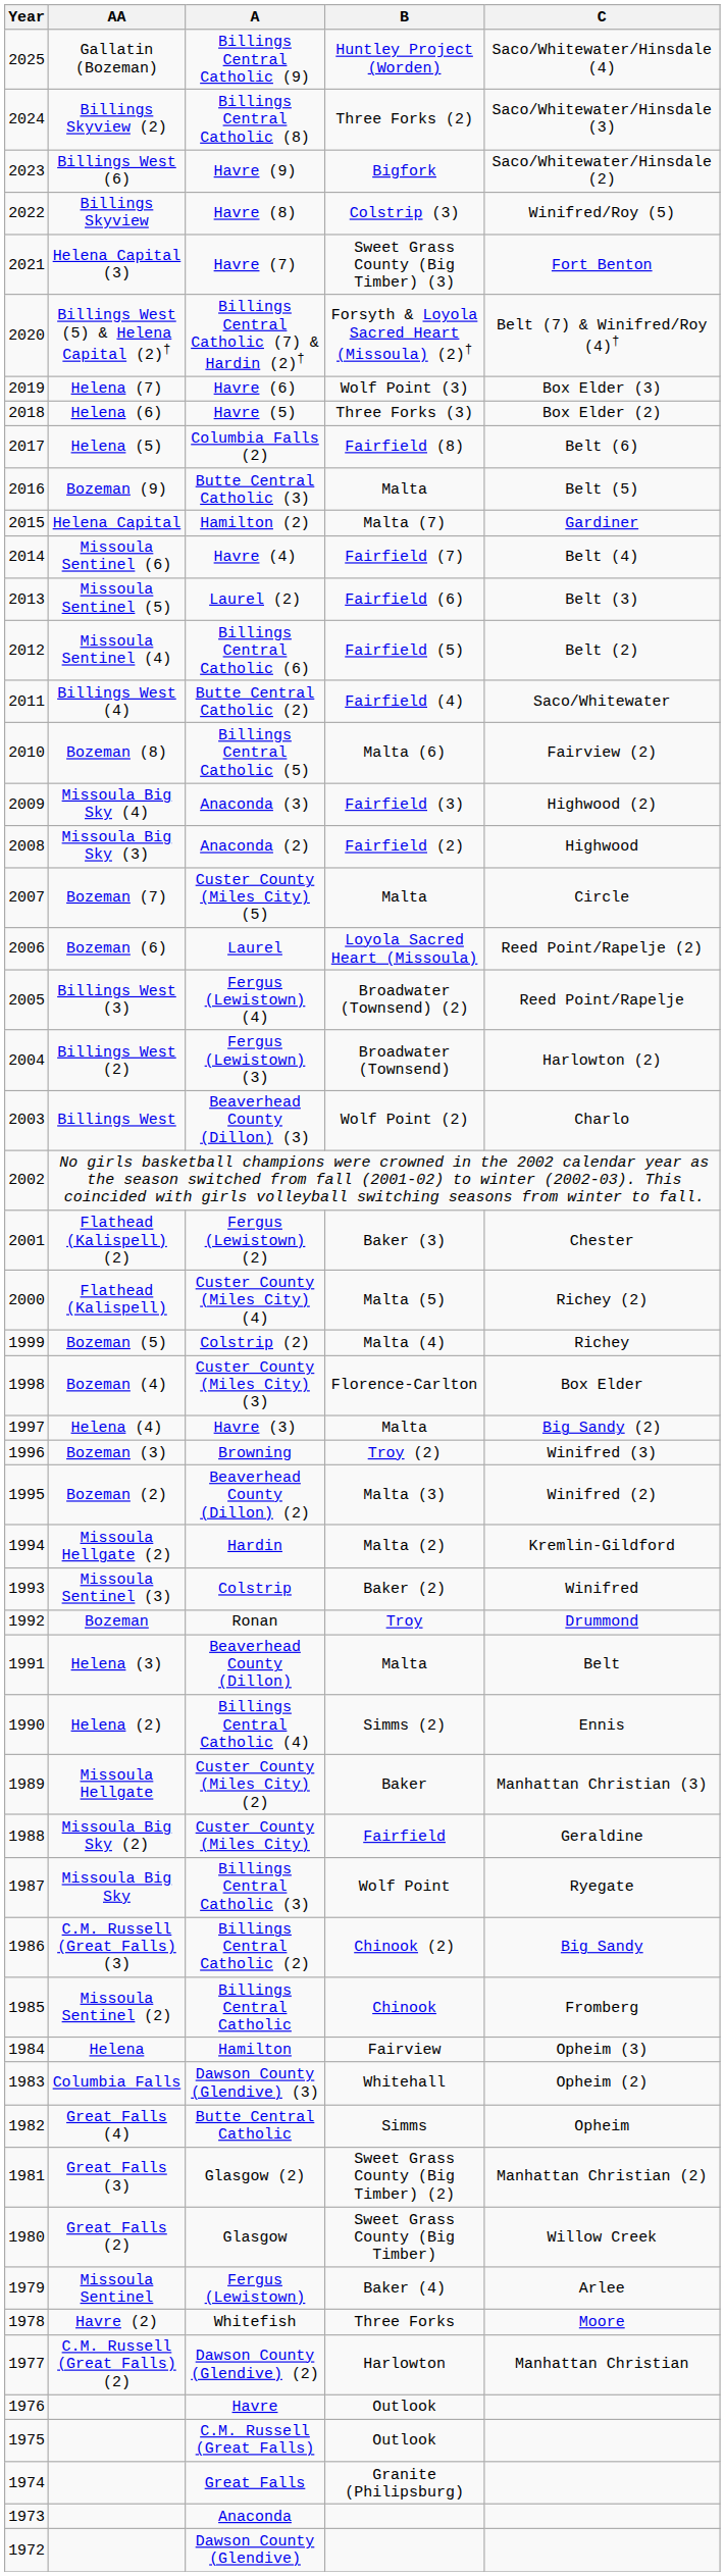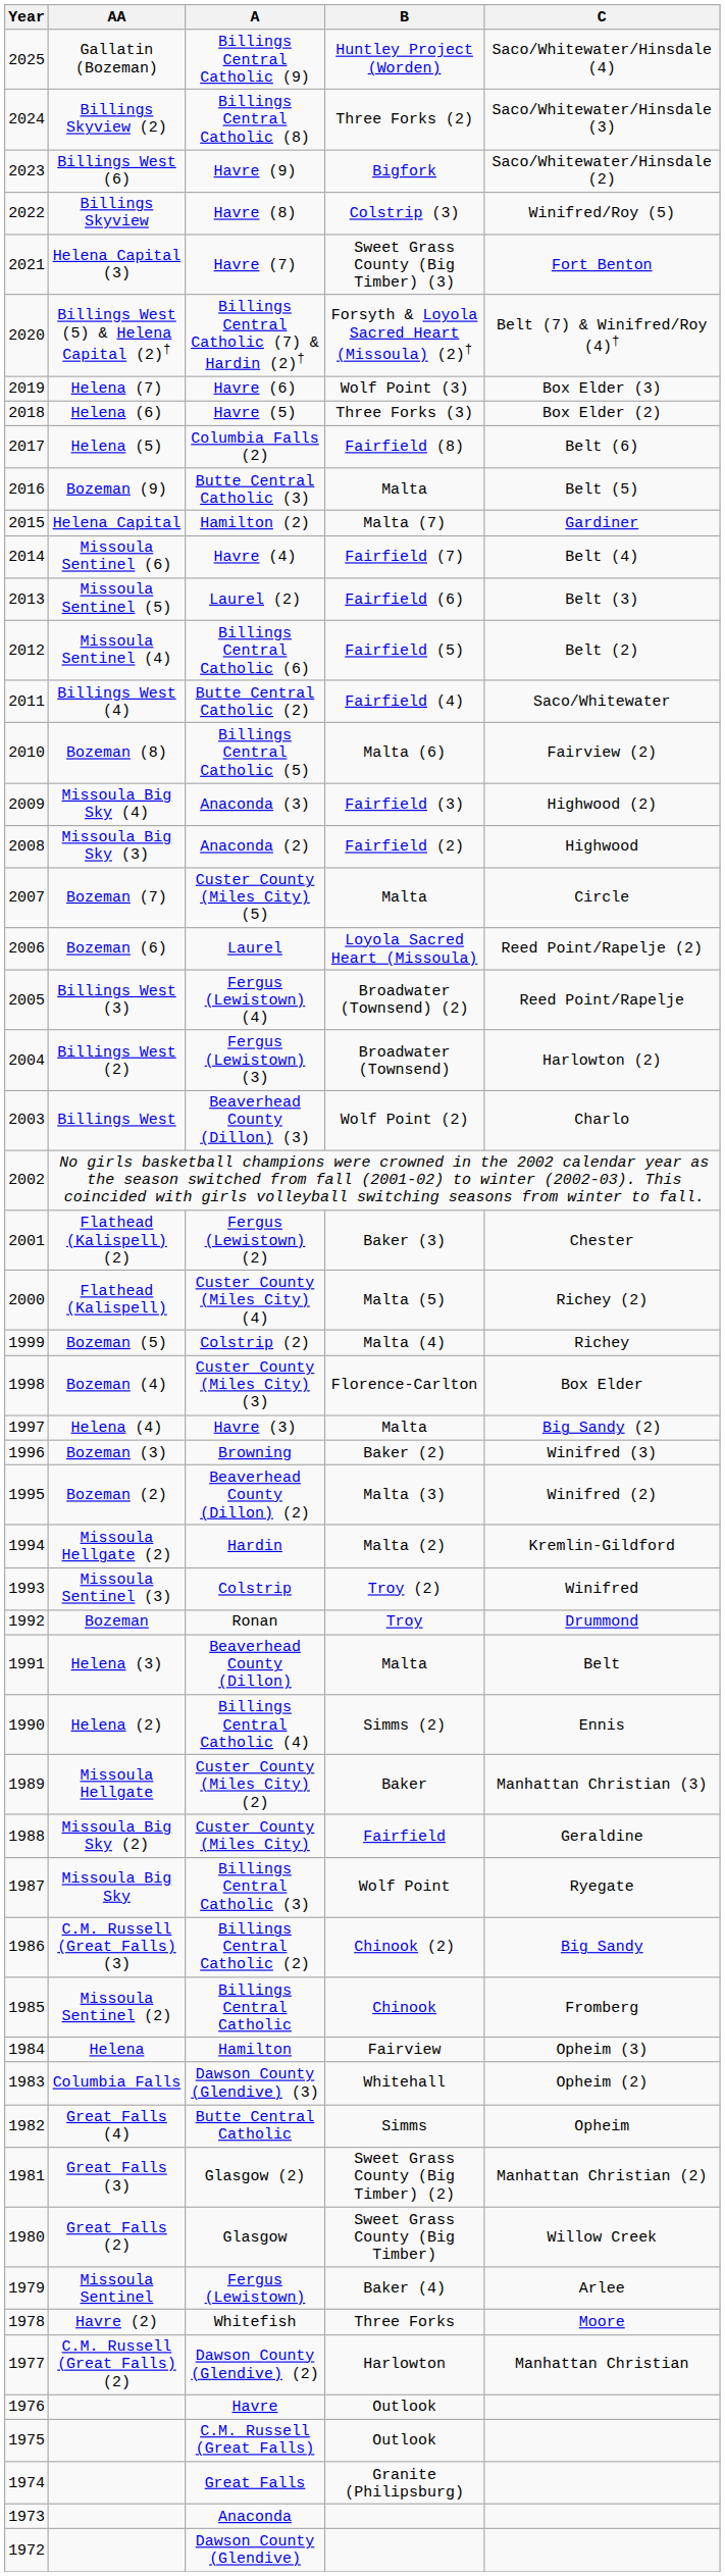Browning | B: Troy (2) -> Baker (2)
Colstrip | B: Baker (2) -> Troy (2)
